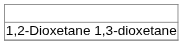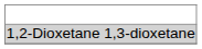row 2 | column 1: no background -> lightgrey background
